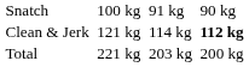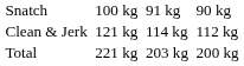Clean & Jerk | column 4: bold -> normal
